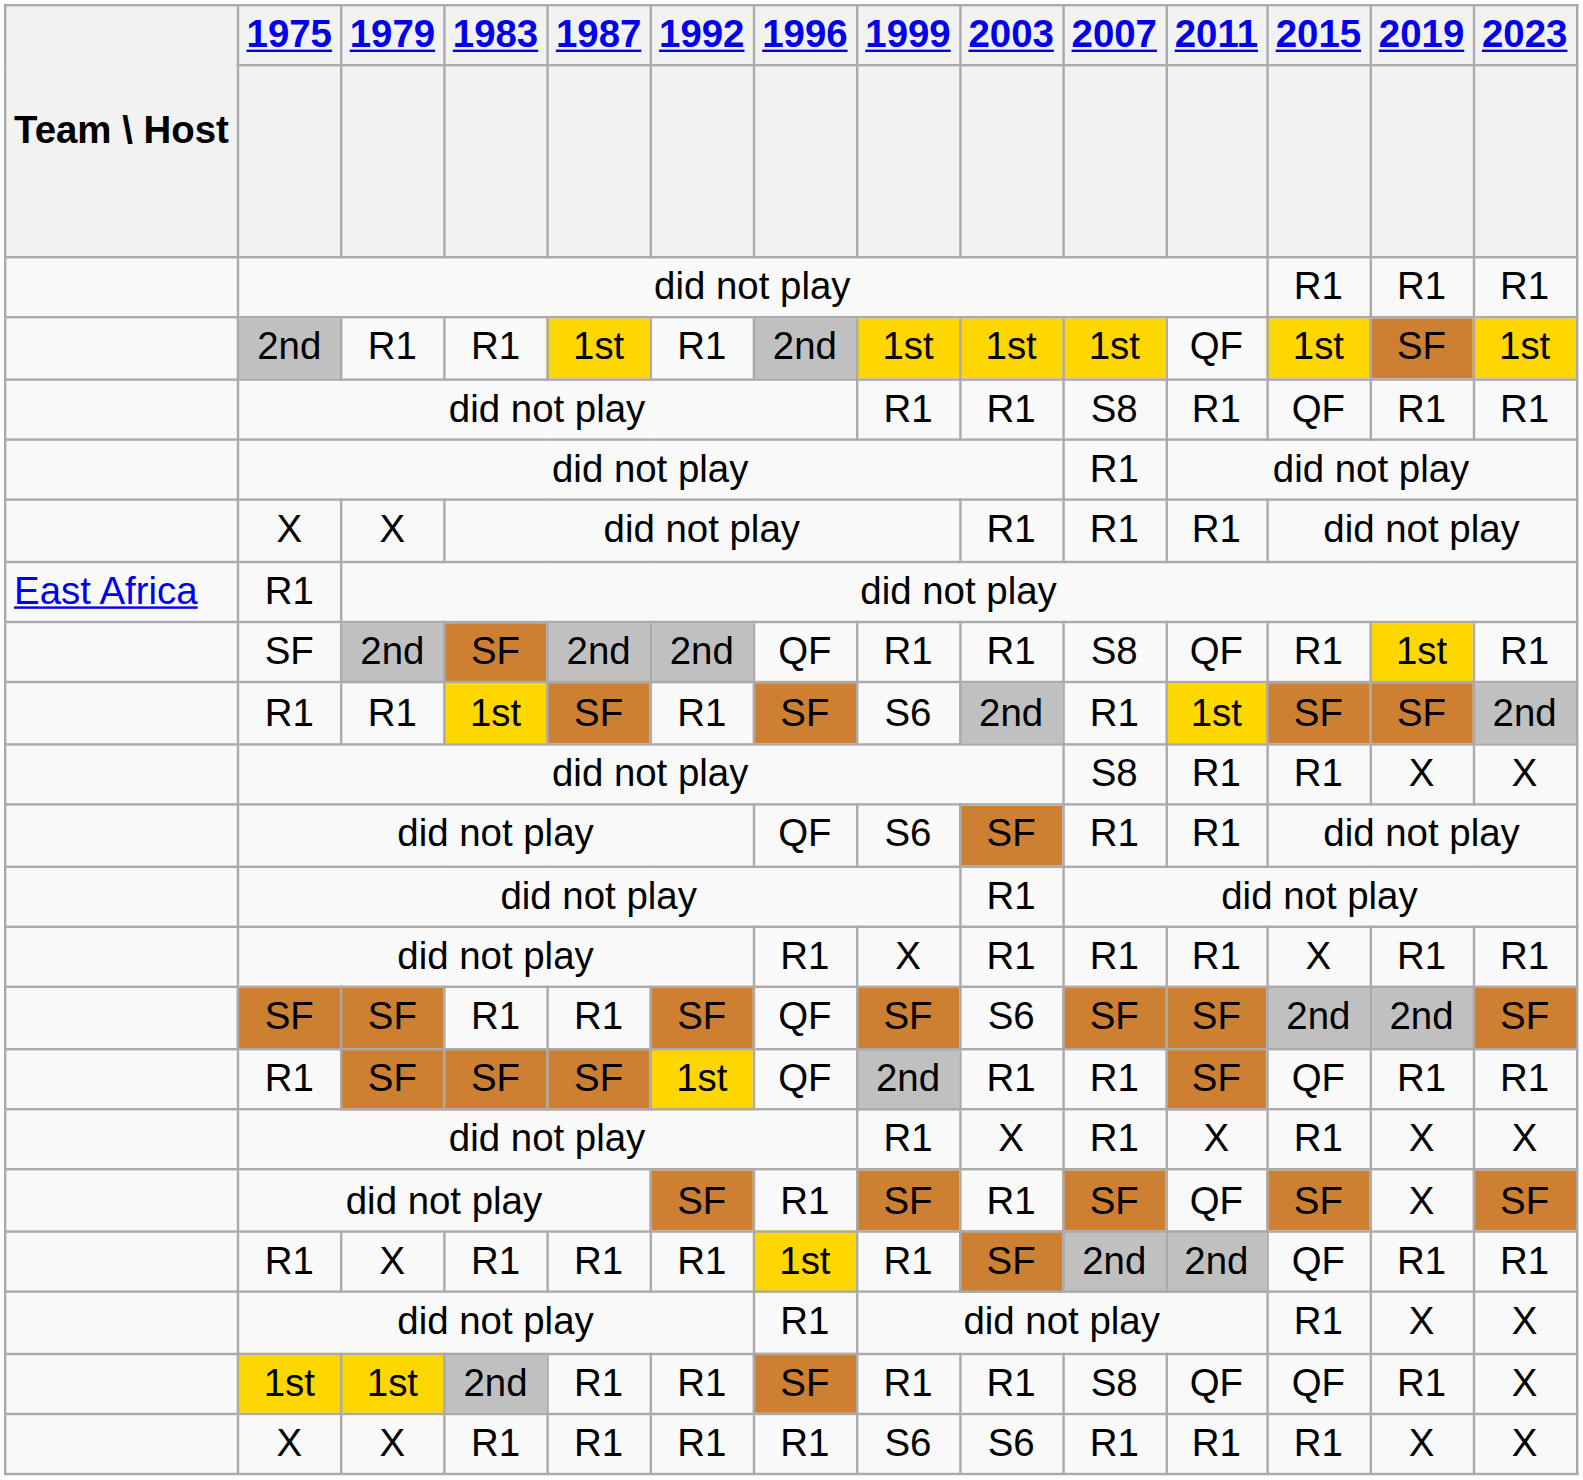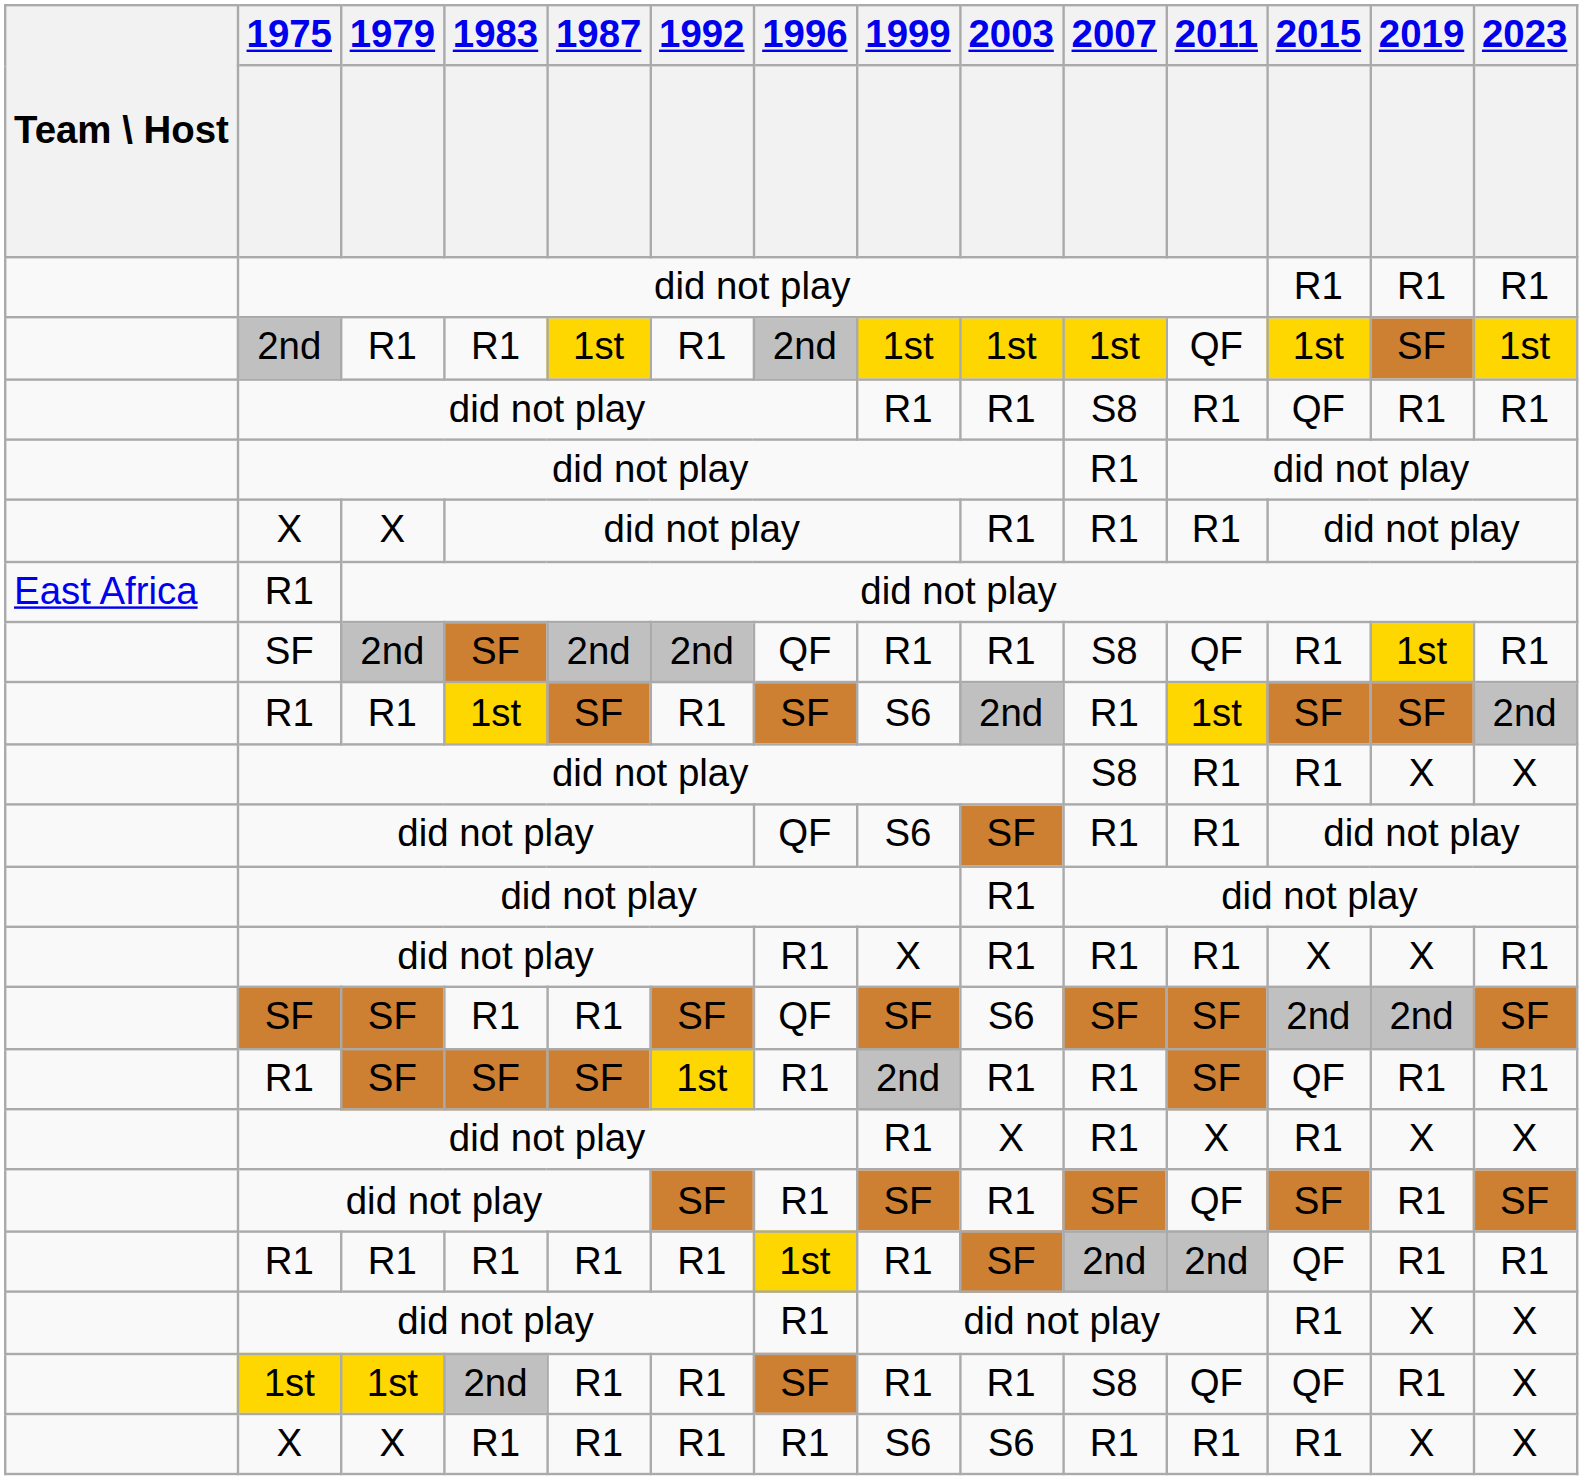row 14 | 2019: R1 -> X
row 16 | 1996: QF -> R1
row 18 | 2019: X -> R1
row 19 | 1979: X -> R1
